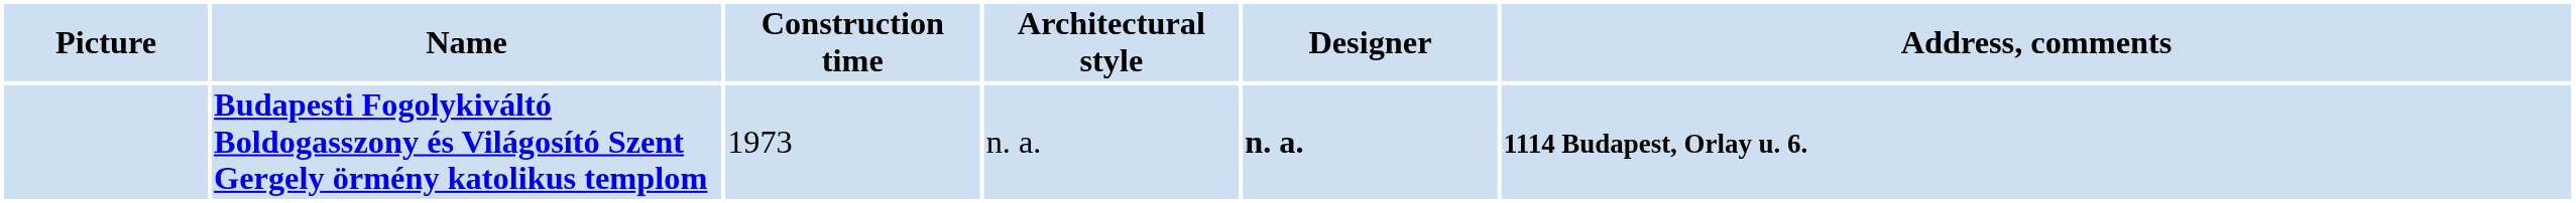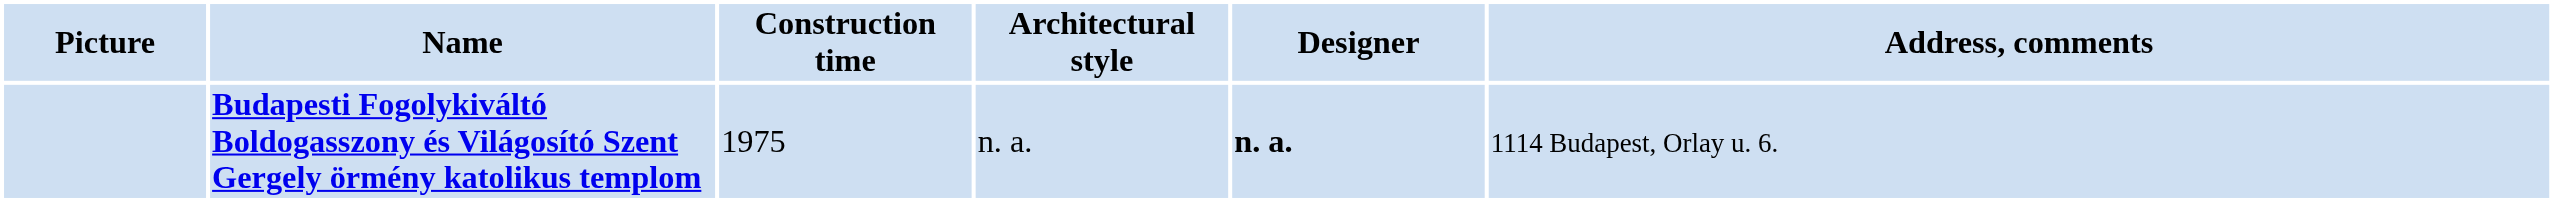row 2 | Construction time: 1973 -> 1975
row 2 | Address, comments: bold -> normal
